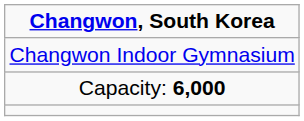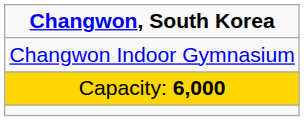row 3 | column 1: no background -> gold background
